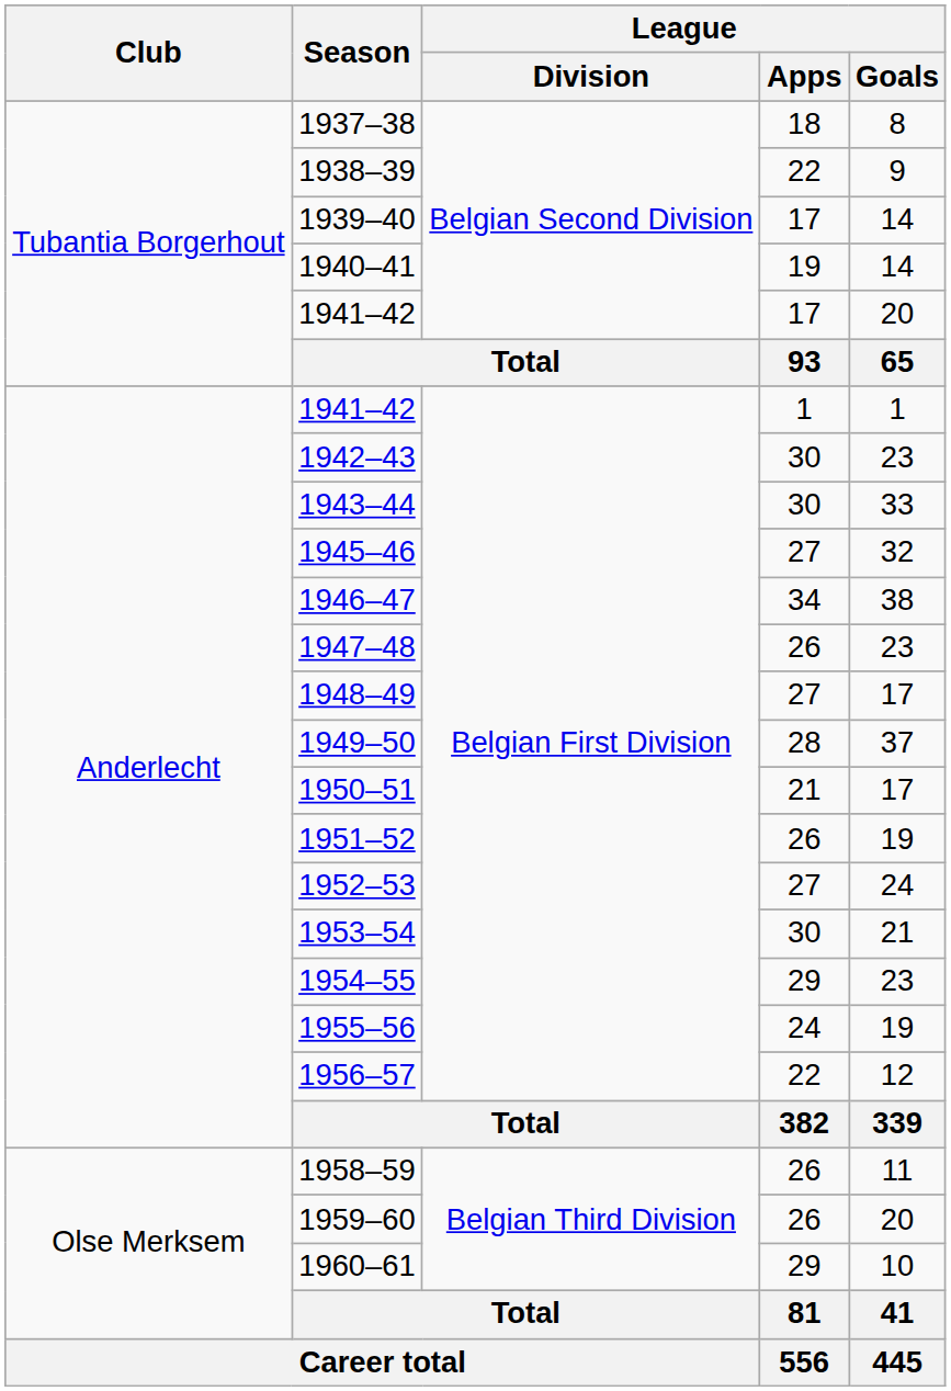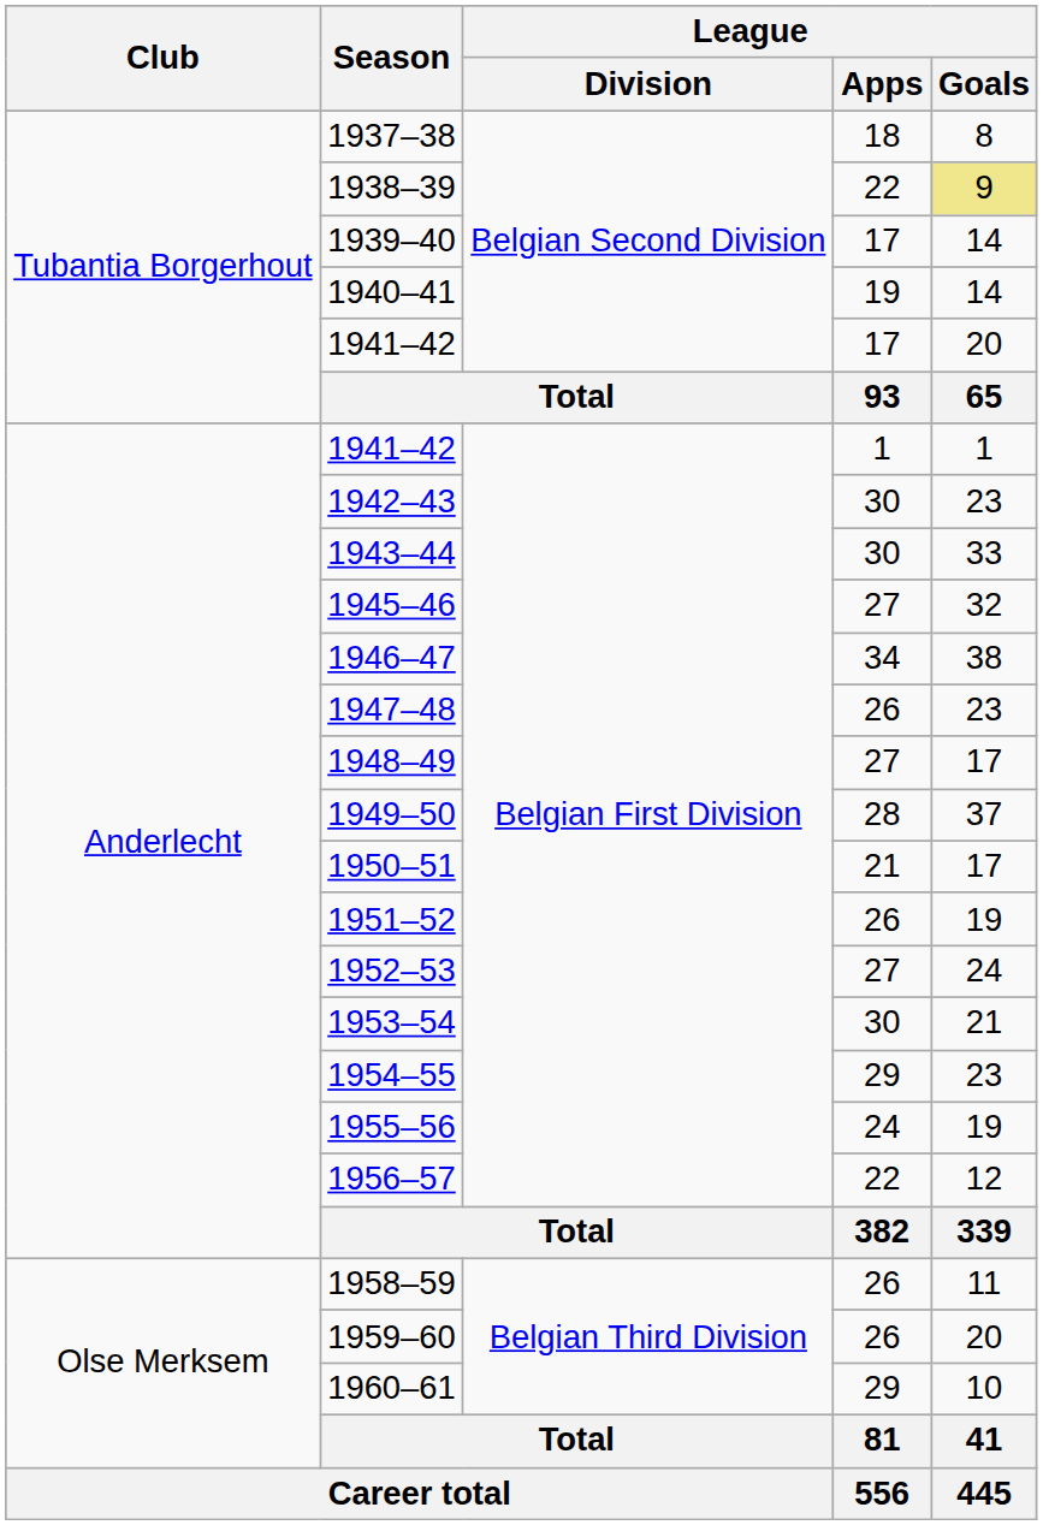1938–39 | League / Goals: no background -> khaki background
